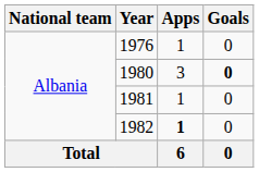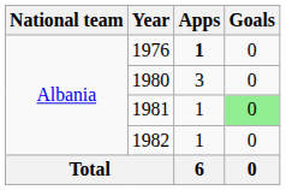1976 | Apps: normal -> bold
1980 | Goals: bold -> normal
1981 | Goals: no background -> lightgreen background
1982 | Apps: bold -> normal
